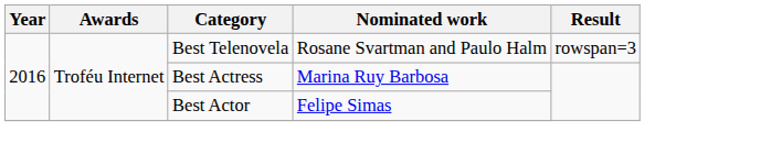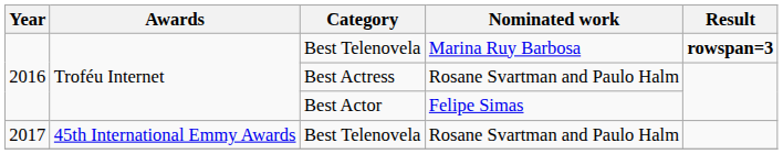2016 / Best Telenovela | Nominated work: Rosane Svartman and Paulo Halm -> Marina Ruy Barbosa
2016 / Best Telenovela | Result: normal -> bold
Best Actress | Nominated work: Marina Ruy Barbosa -> Rosane Svartman and Paulo Halm
+ row: 2017 | 45th International Emmy Awards | Best Telenovela | Rosane Svartman and Paulo Halm
